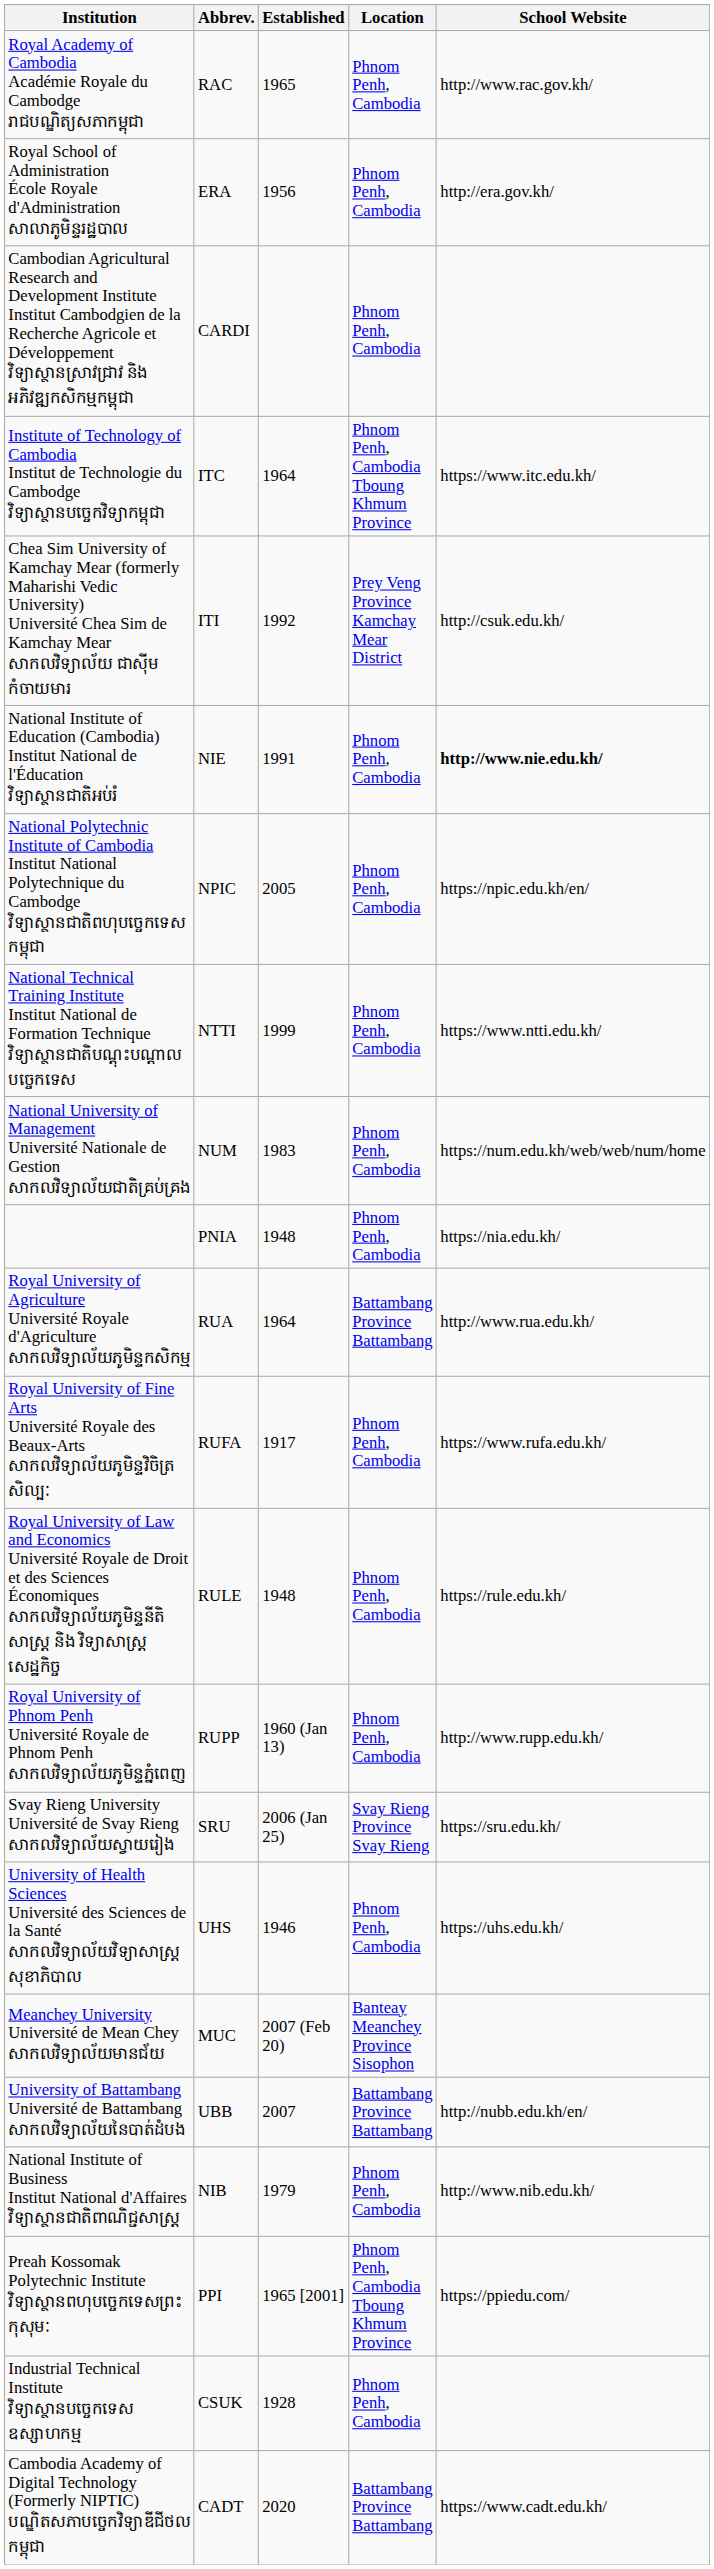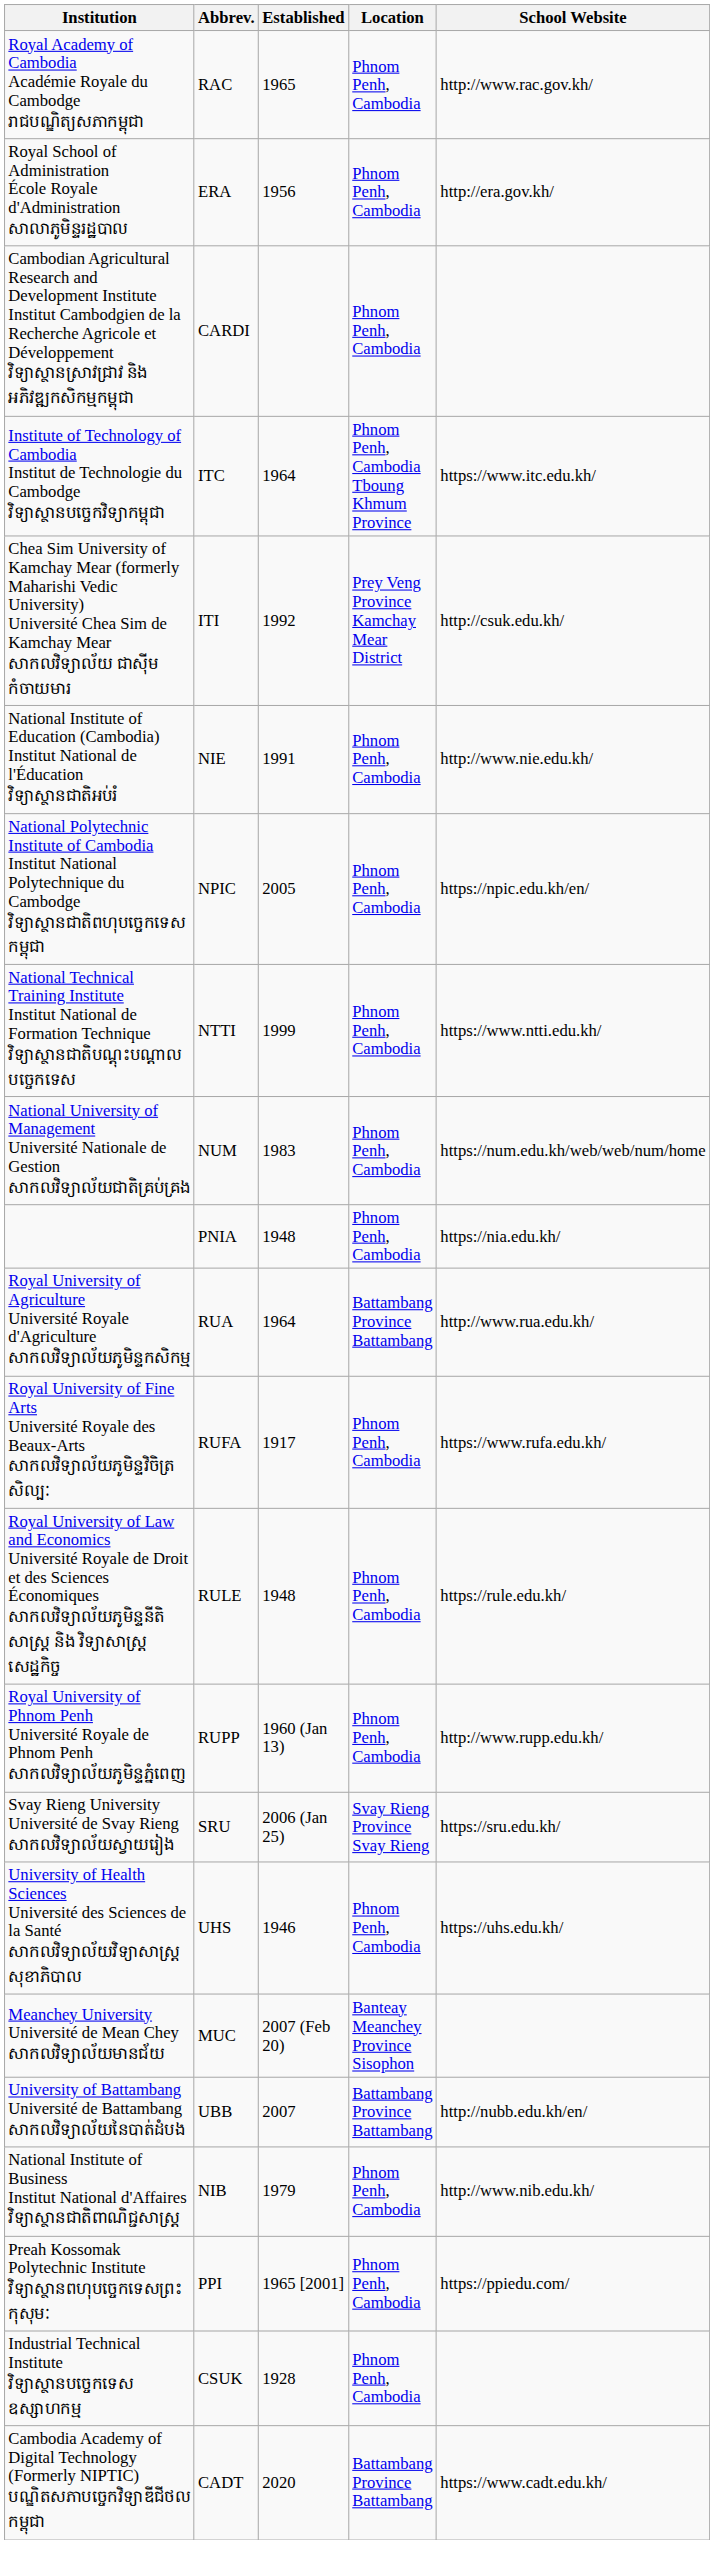row 7 | School Website: bold -> normal
row 21 | Location: Phnom Penh, Cambodia Tboung Khmum Province -> Phnom Penh, Cambodia
